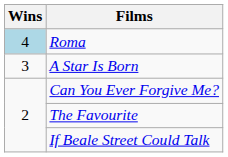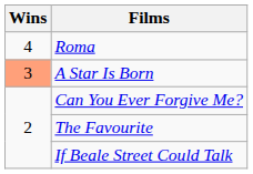Roma | Wins: lightblue background -> no background
A Star Is Born | Wins: no background -> lightsalmon background
